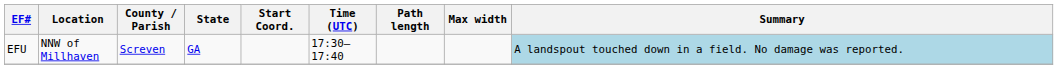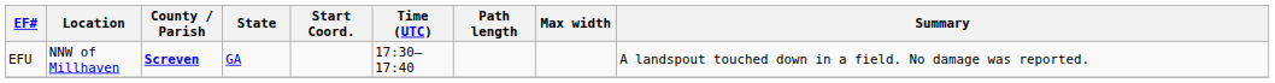EFU | County / Parish: normal -> bold
EFU | Summary: lightblue background -> no background
